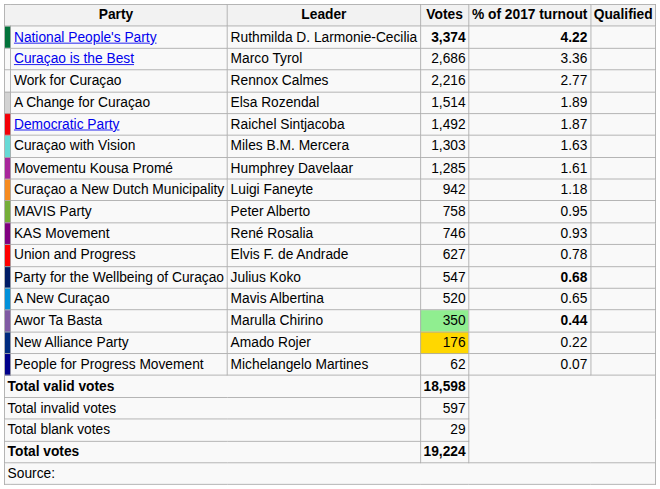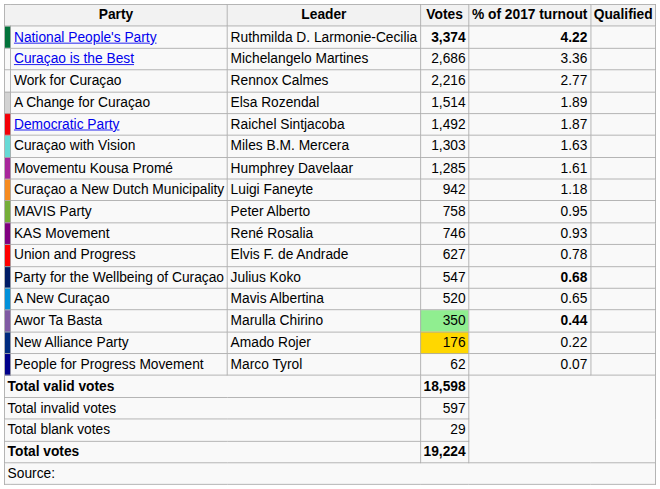Curaçao is the Best | Leader: Marco Tyrol -> Michelangelo Martines
People for Progress Movement | Leader: Michelangelo Martines -> Marco Tyrol
